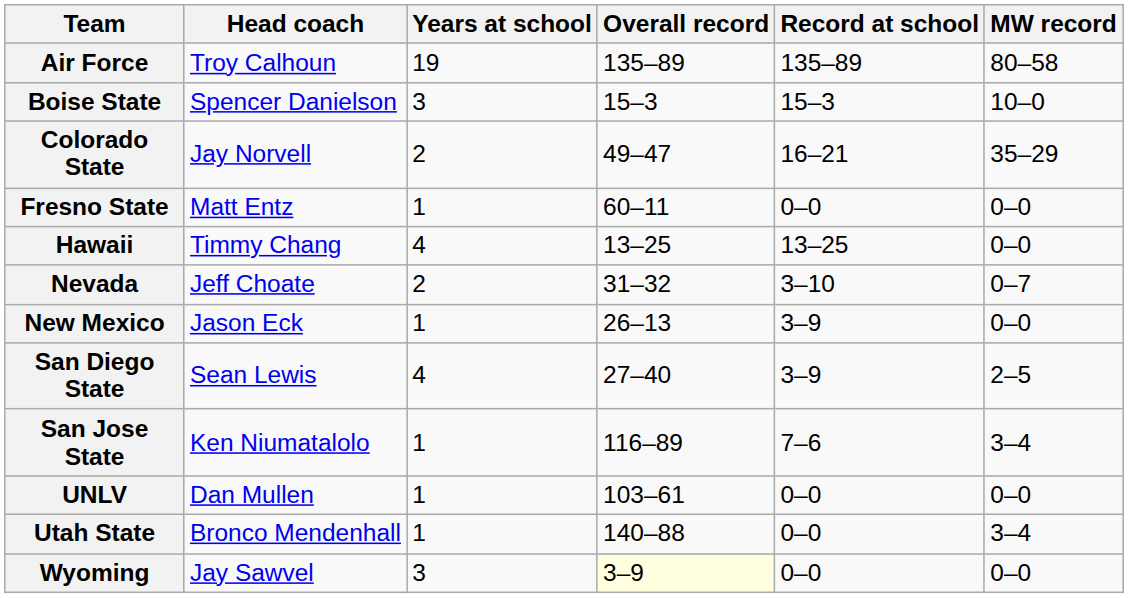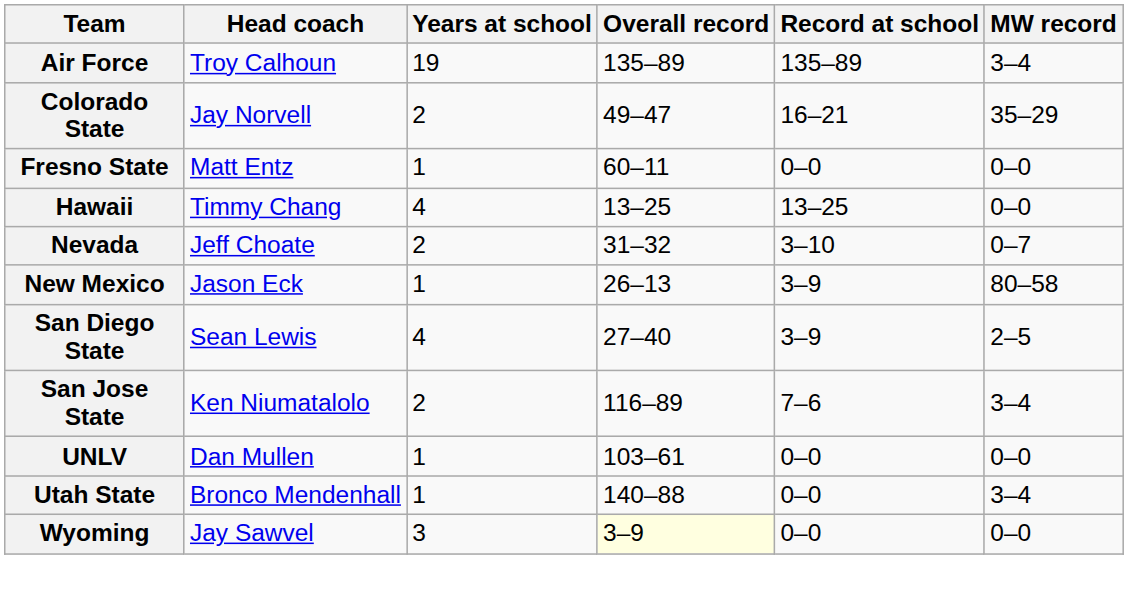Air Force | MW record: 80–58 -> 3–4
- row: Boise State | Spencer Danielson | 3 | 15–3 | 15–3 | 10–0
New Mexico | MW record: 0–0 -> 80–58
San Jose State | Years at school: 1 -> 2
